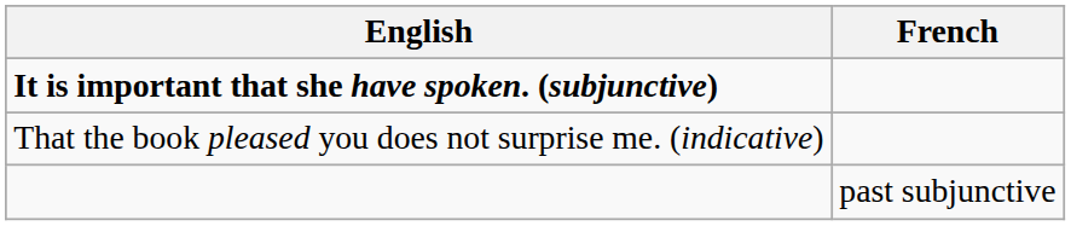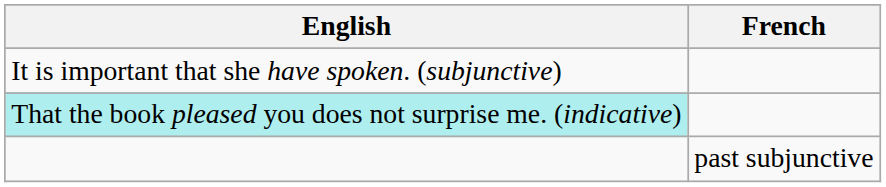It is important that she have spoken. (subjunctive) | English: bold -> normal
That the book pleased you does not surprise me. (indicative) | English: no background -> paleturquoise background
